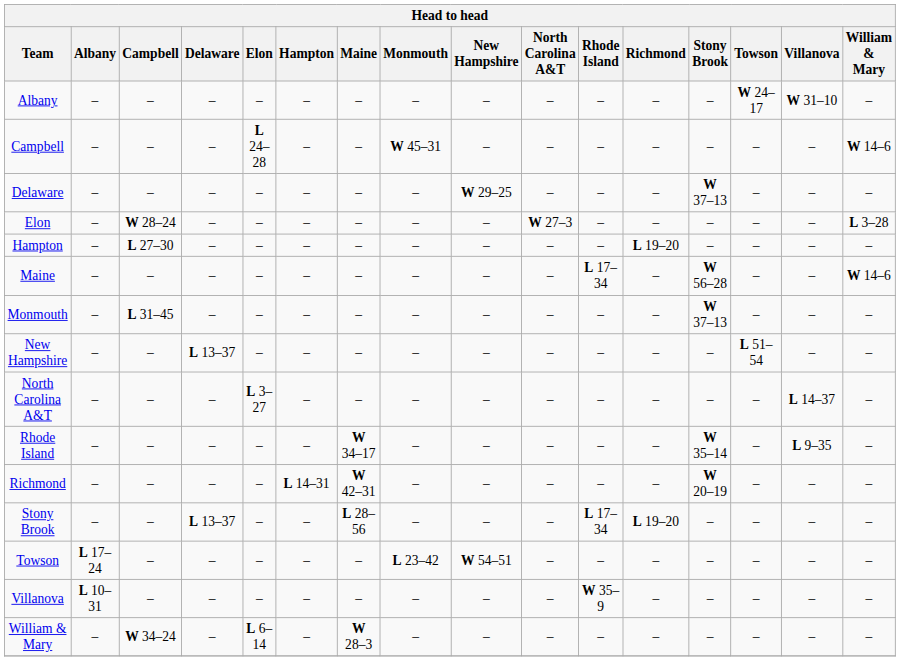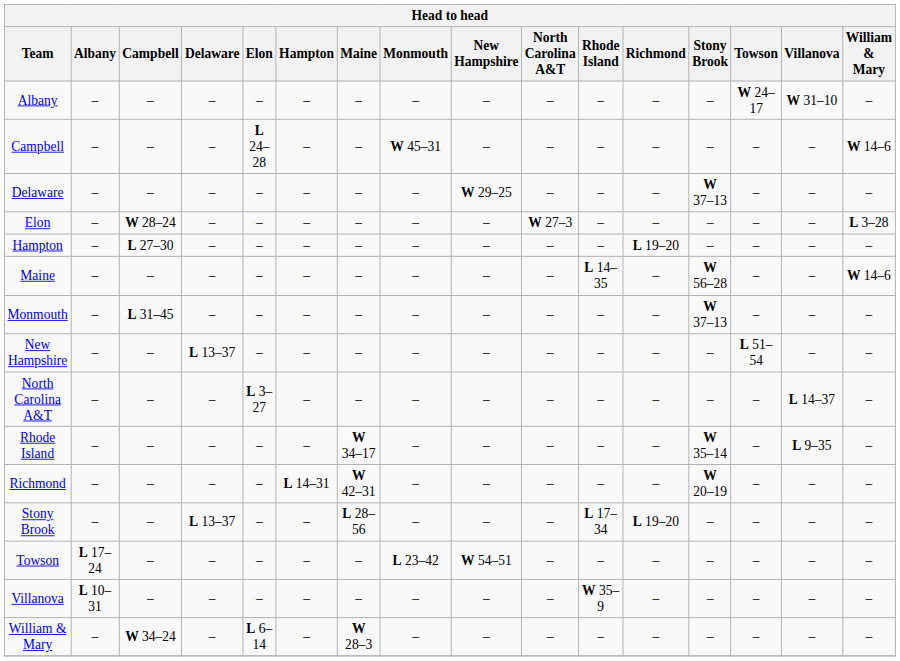row 8 | Rhode Island: L 17–34 -> L 14–35
